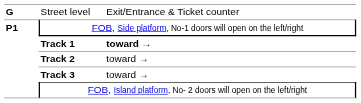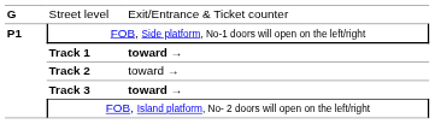Track 3 | column 3: normal -> bold
